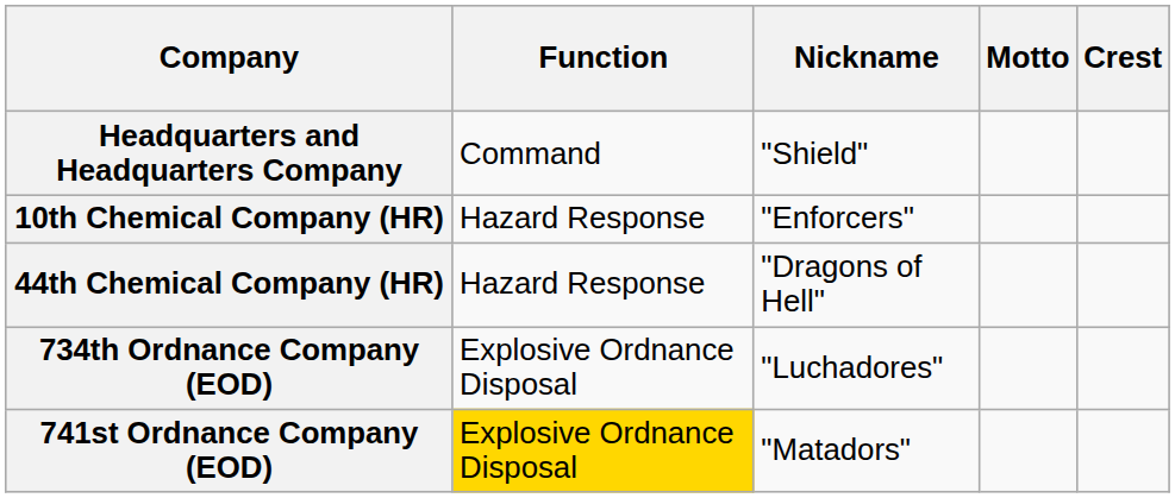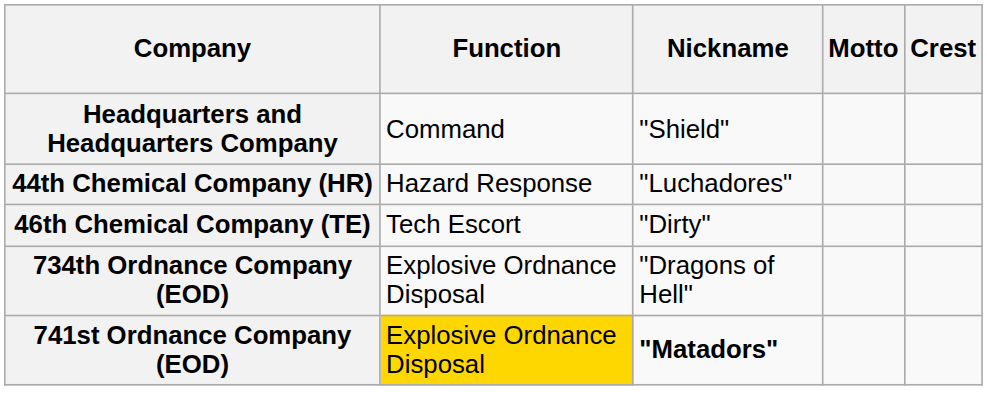- row: 10th Chemical Company (HR) | Hazard Response | "Enforcers"
44th Chemical Company (HR) | Nickname: "Dragons of Hell" -> "Luchadores"
+ row: 46th Chemical Company (TE) | Tech Escort | "Dirty"
734th Ordnance Company (EOD) | Nickname: "Luchadores" -> "Dragons of Hell"
741st Ordnance Company (EOD) | Nickname: normal -> bold
